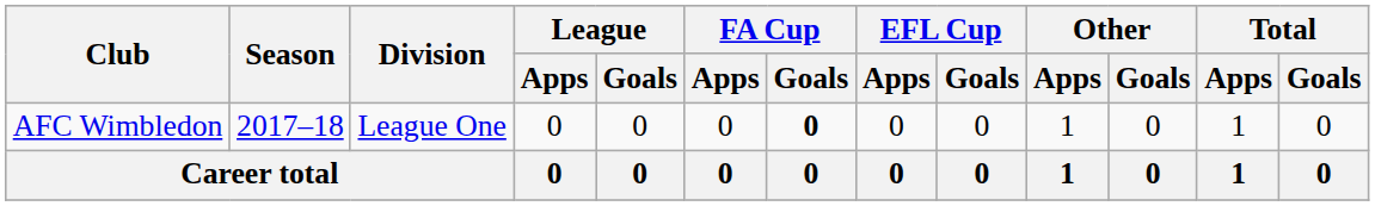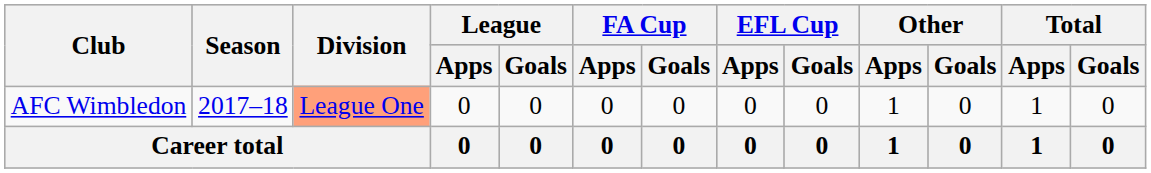AFC Wimbledon | Division: no background -> lightsalmon background
AFC Wimbledon | FA Cup / Goals: bold -> normal
